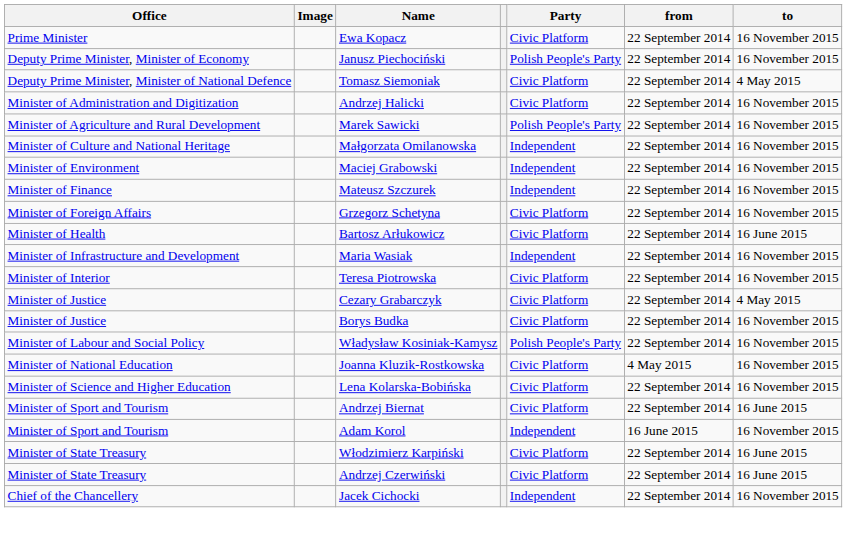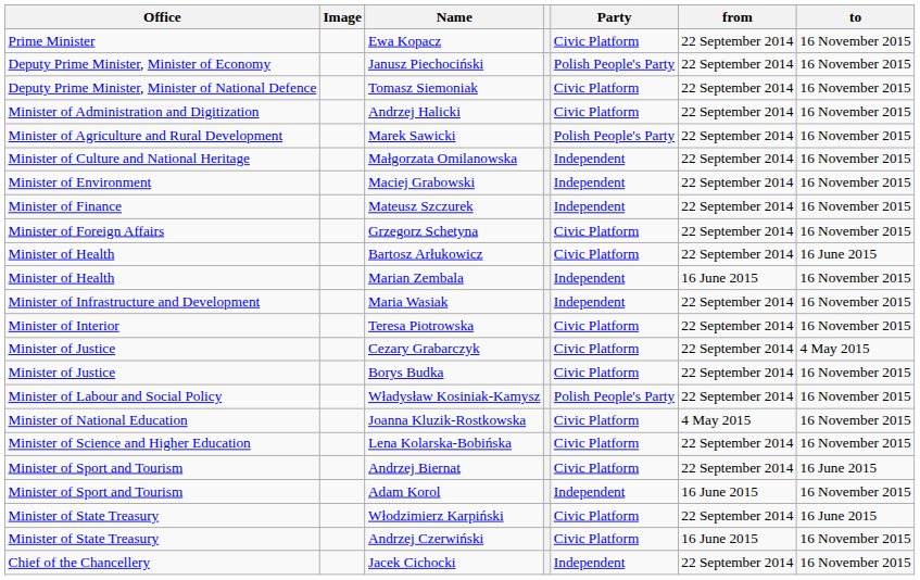Tomasz Siemoniak | to: 4 May 2015 -> 16 November 2015
+ row: Minister of Health | Marian Zembala | Independent | 16 June 2015 | 16 November 2015
Andrzej Czerwiński | from: 22 September 2014 -> 16 June 2015
Andrzej Czerwiński | to: 16 June 2015 -> 16 November 2015
